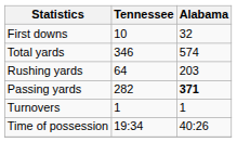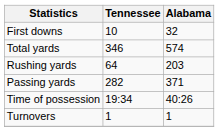Passing yards | Alabama: bold -> normal
rows swapped: Turnovers <-> Time of possession
